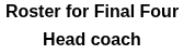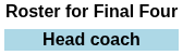row 2 | column 1: no background -> lightblue background
